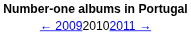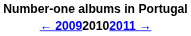row 2 | column 1: normal -> bold
